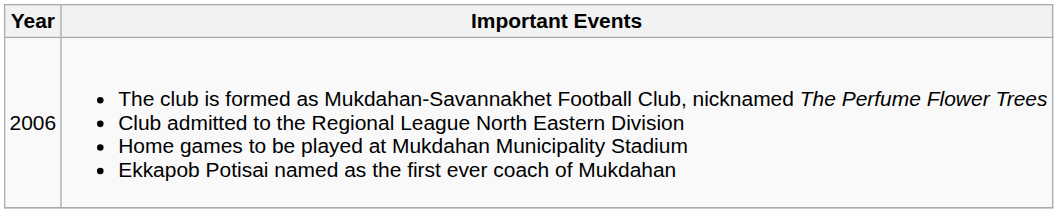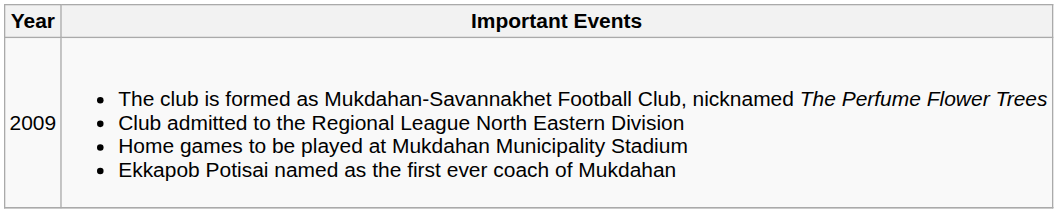row 2 | Year: 2006 -> 2009
